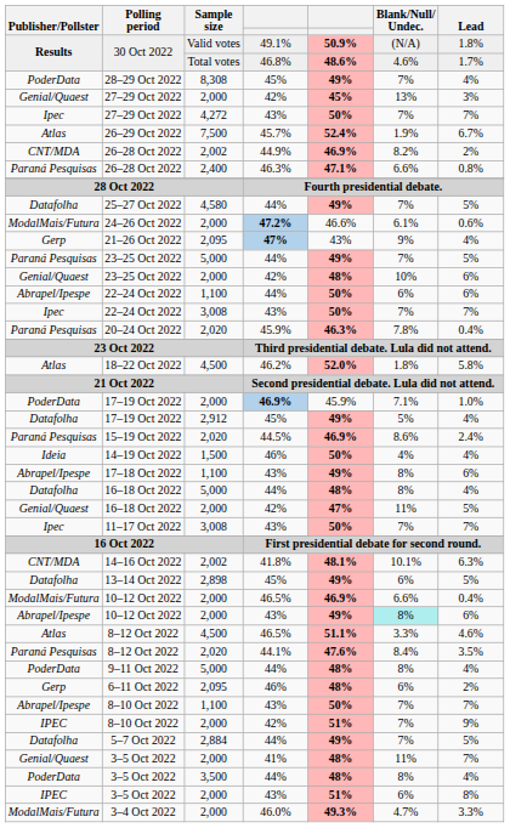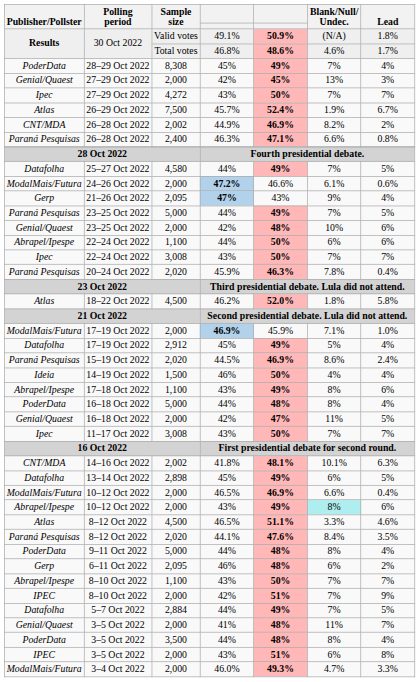17–19 Oct 2022 / 46.9% | Publisher/Pollster: PoderData -> ModalMais/Futura
16–18 Oct 2022 / 44% | Publisher/Pollster: Datafolha -> PoderData
